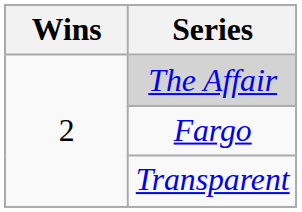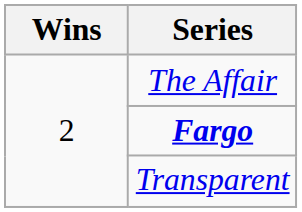The Affair | Series: lightgrey background -> no background
Fargo | Series: normal -> bold
